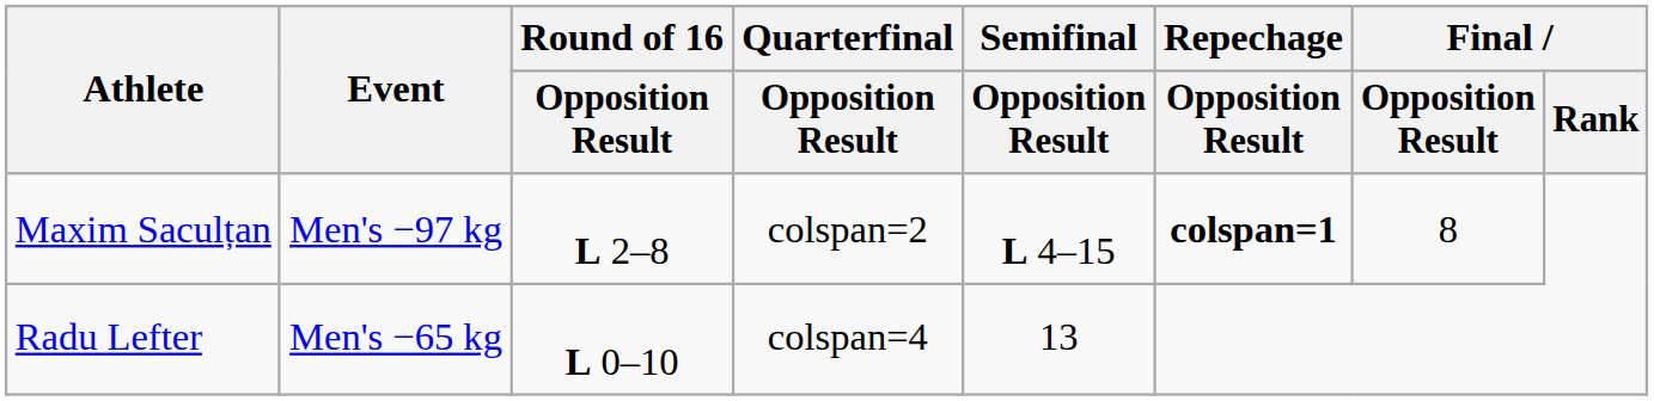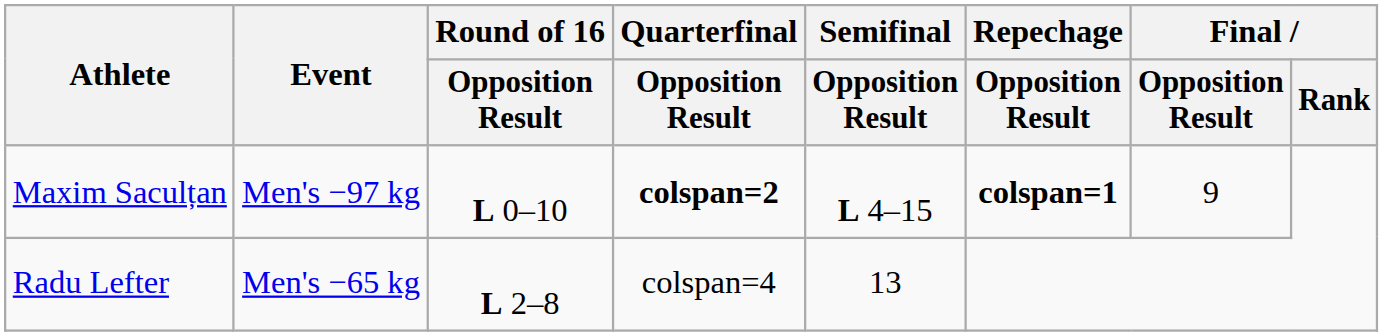Maxim Saculțan | Round of 16 / Opposition Result: L 2–8 -> L 0–10
Maxim Saculțan | Quarterfinal / Opposition Result: normal -> bold
Maxim Saculțan | Final / Opposition Result: 8 -> 9
Radu Lefter | Round of 16 / Opposition Result: L 0–10 -> L 2–8
